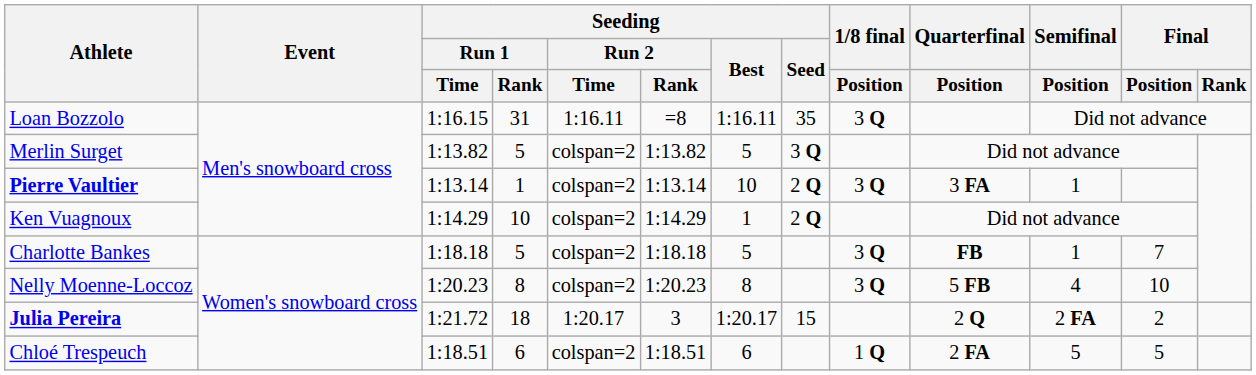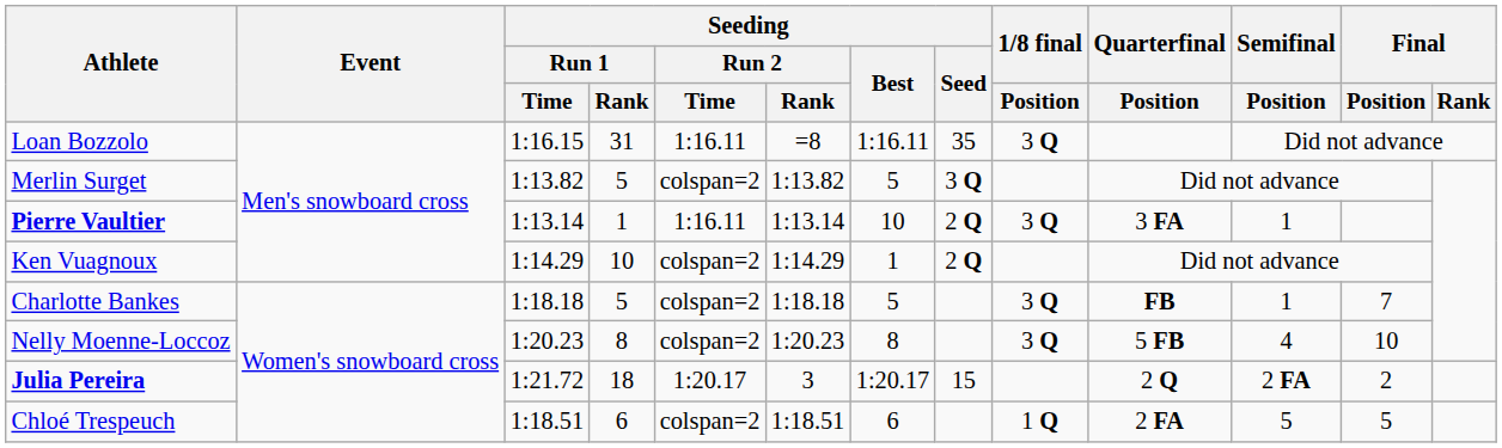Pierre Vaultier | Seeding / Run 2 / Time: colspan=2 -> 1:16.11
